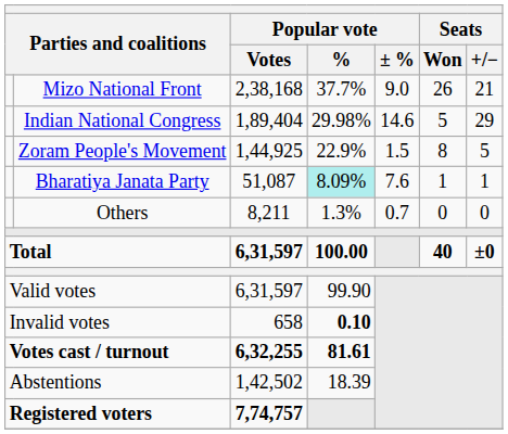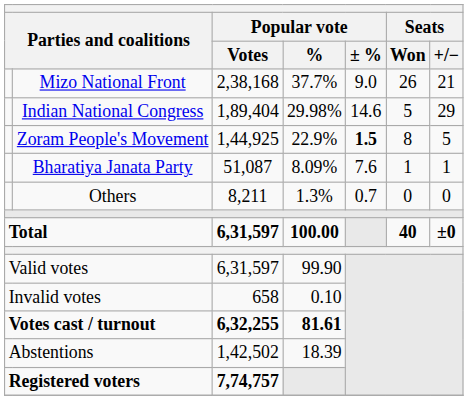Zoram People's Movement | Popular vote / ± %: normal -> bold
Bharatiya Janata Party | Popular vote / %: paleturquoise background -> no background
Invalid votes | Popular vote / %: bold -> normal
